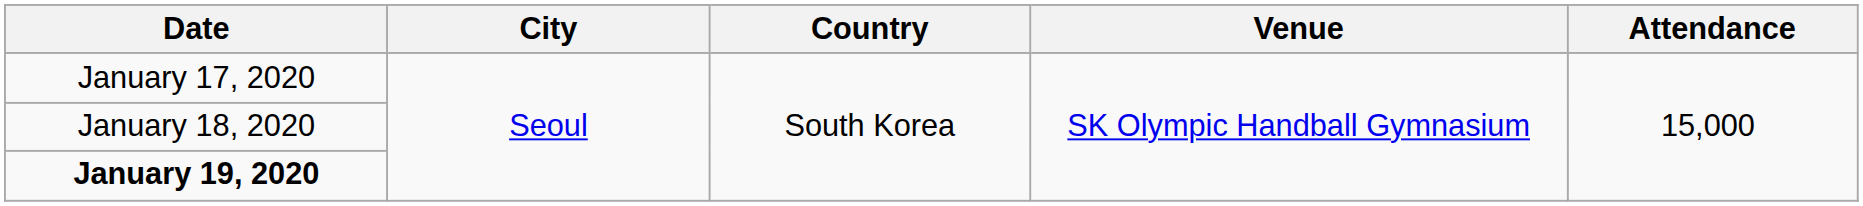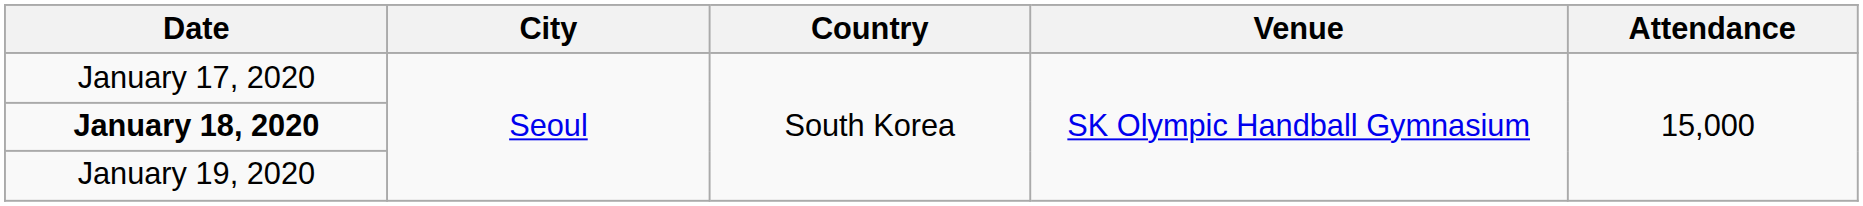January 18, 2020 | Date: normal -> bold
January 19, 2020 | Date: bold -> normal
